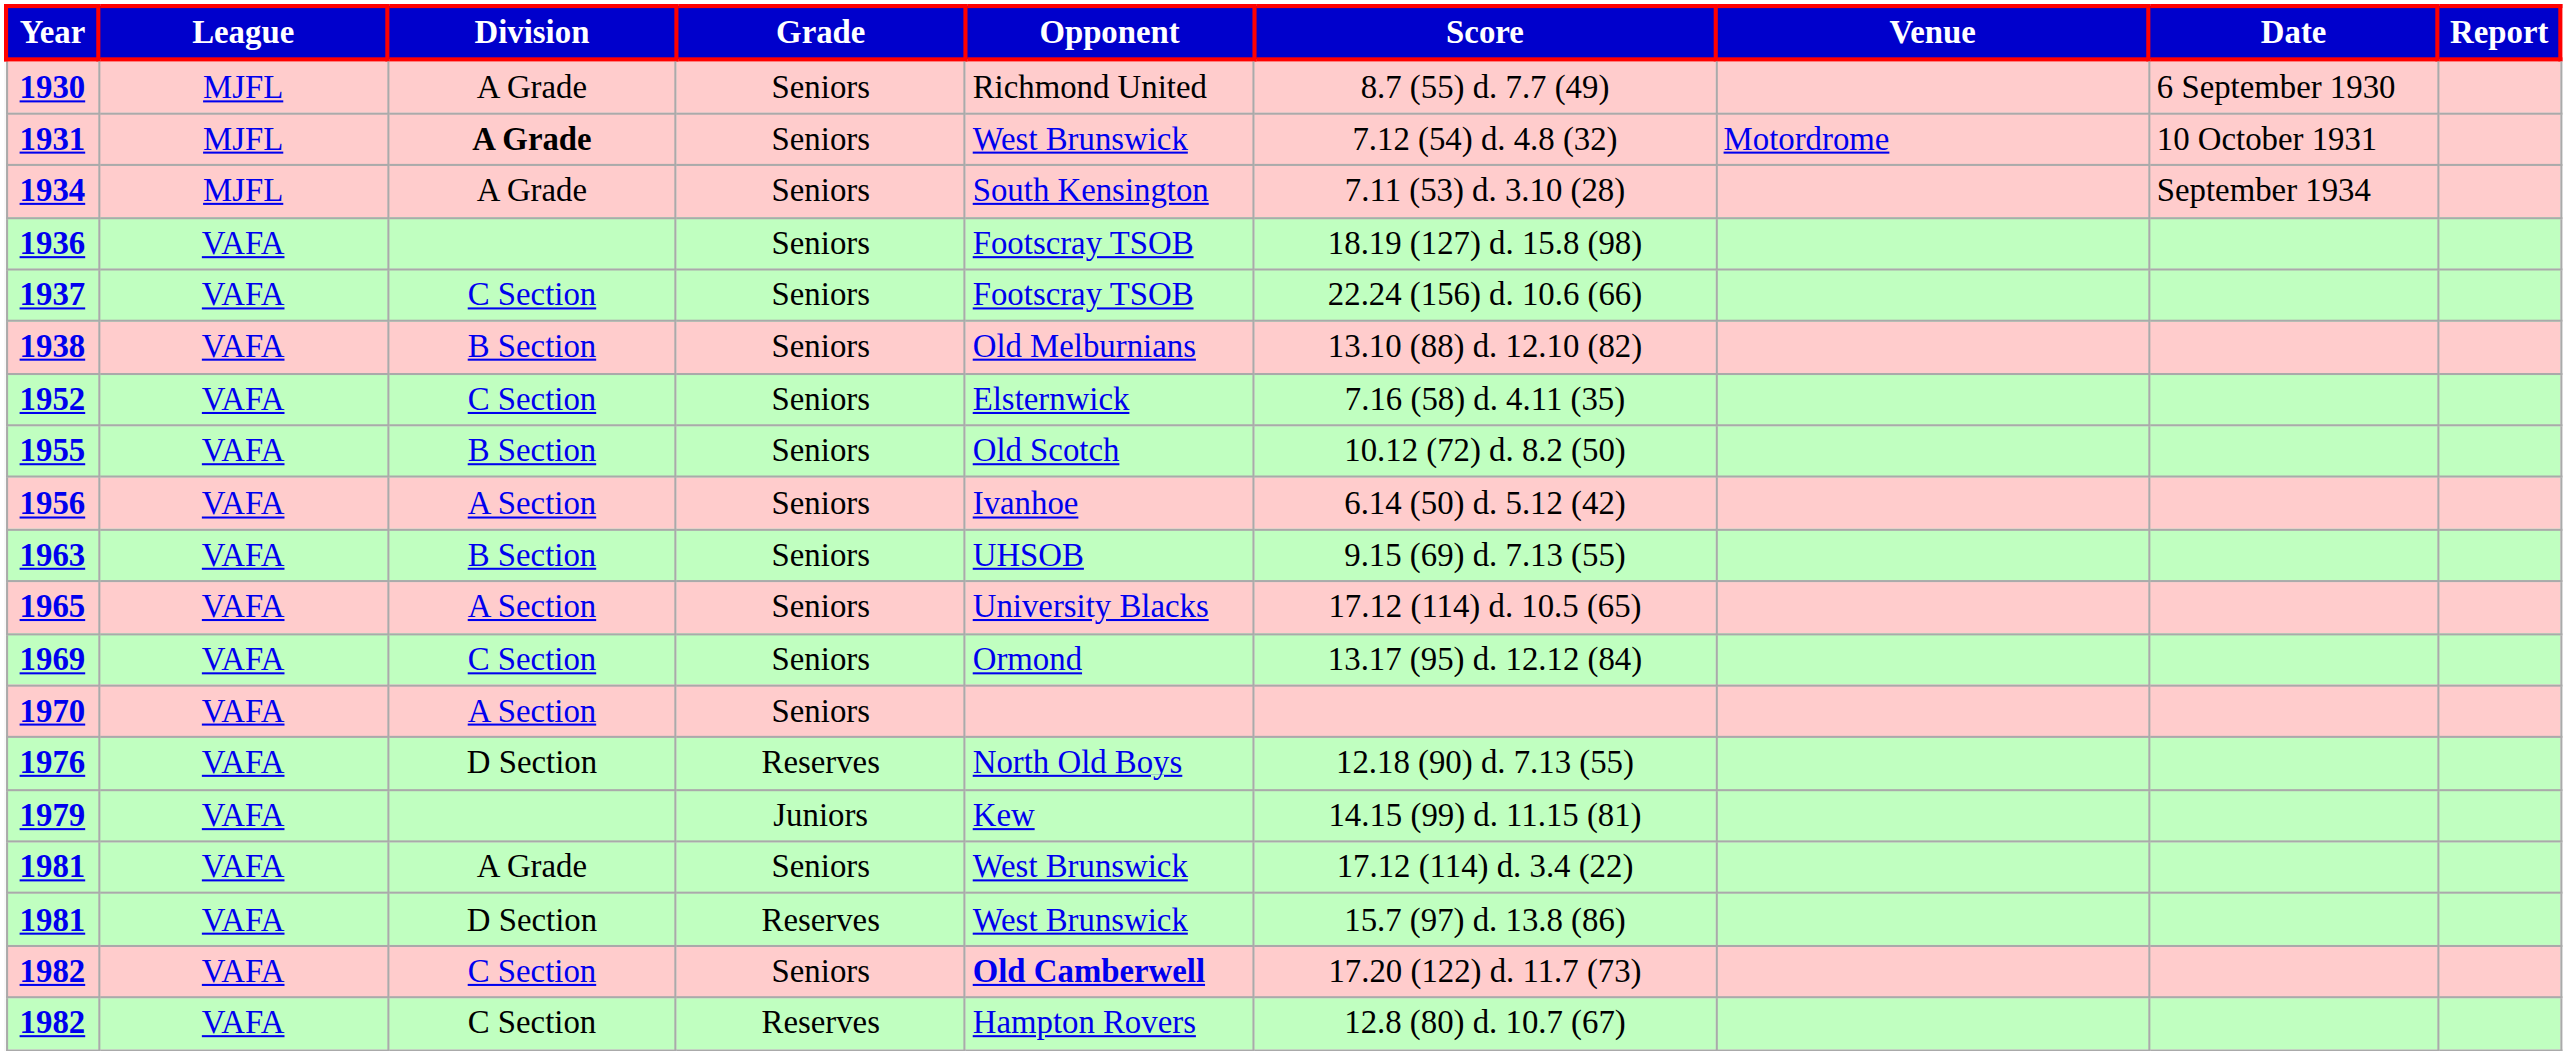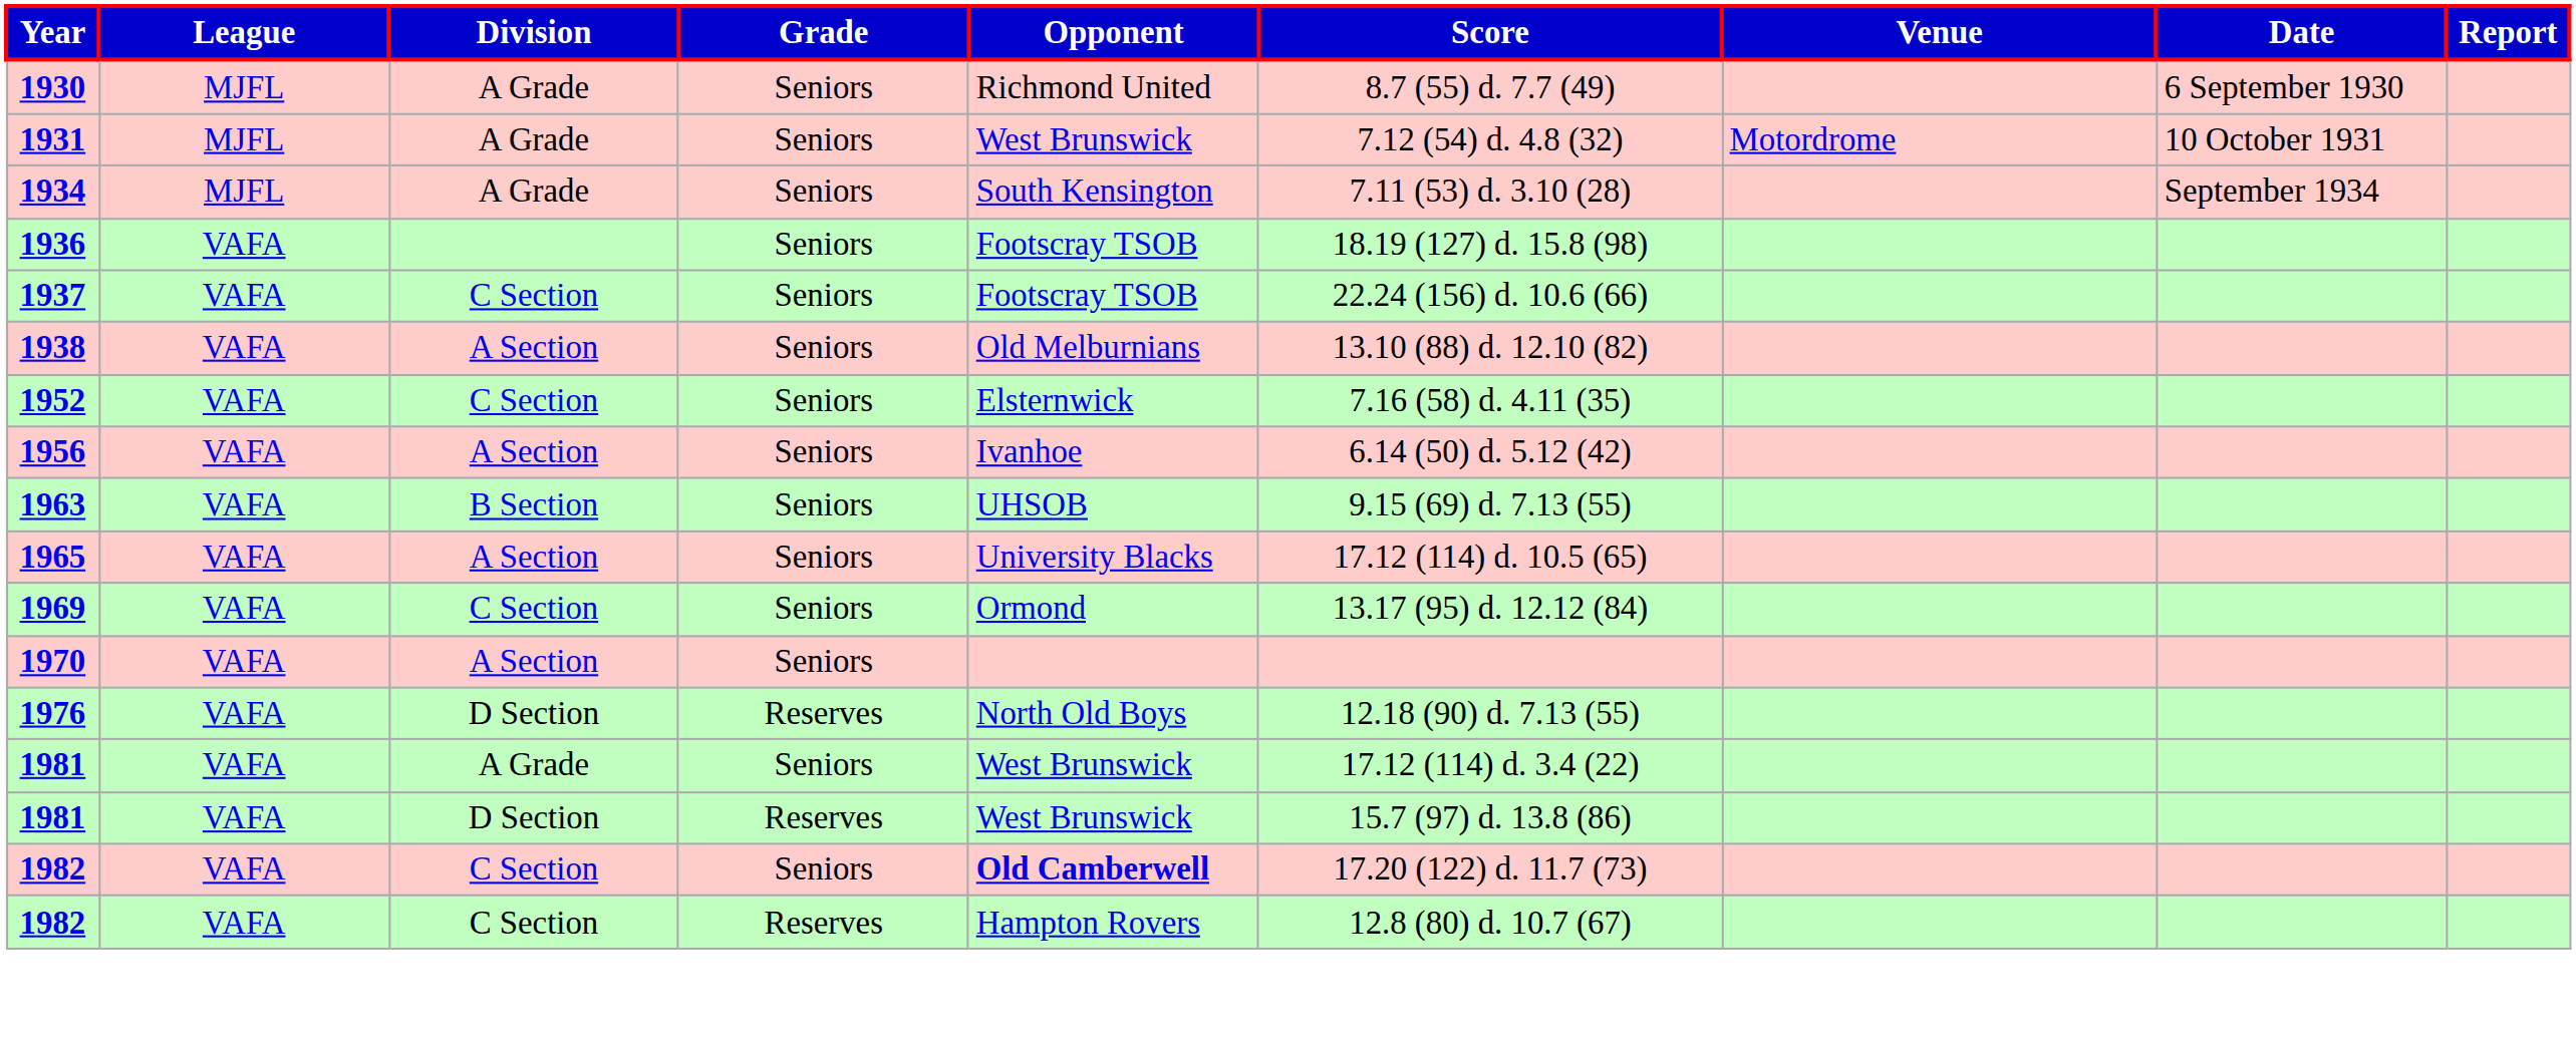1931 | Division: bold -> normal
1938 | Division: B Section -> A Section
- row: 1955 | VAFA | B Section | Seniors | Old Scotch | 10.12 (72) d. 8.2 (50)
- row: 1979 | VAFA | Juniors | Kew | 14.15 (99) d. 11.15 (81)
